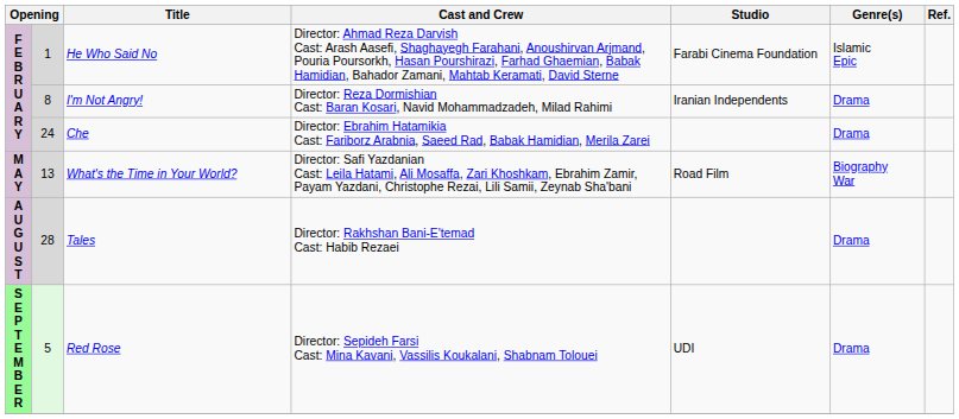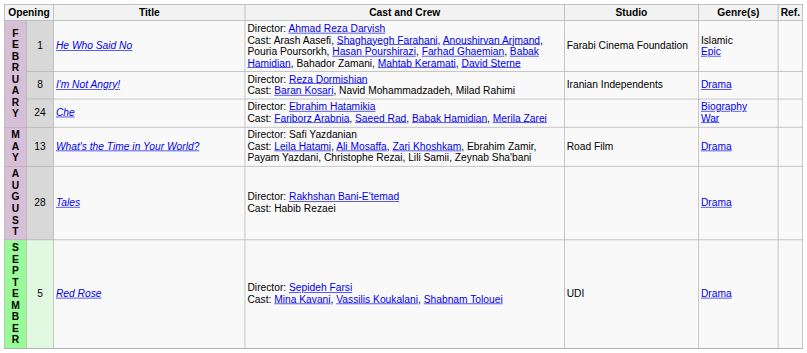Che | Genre(s): Drama -> Biography War
What's the Time in Your World? | Genre(s): Biography War -> Drama
